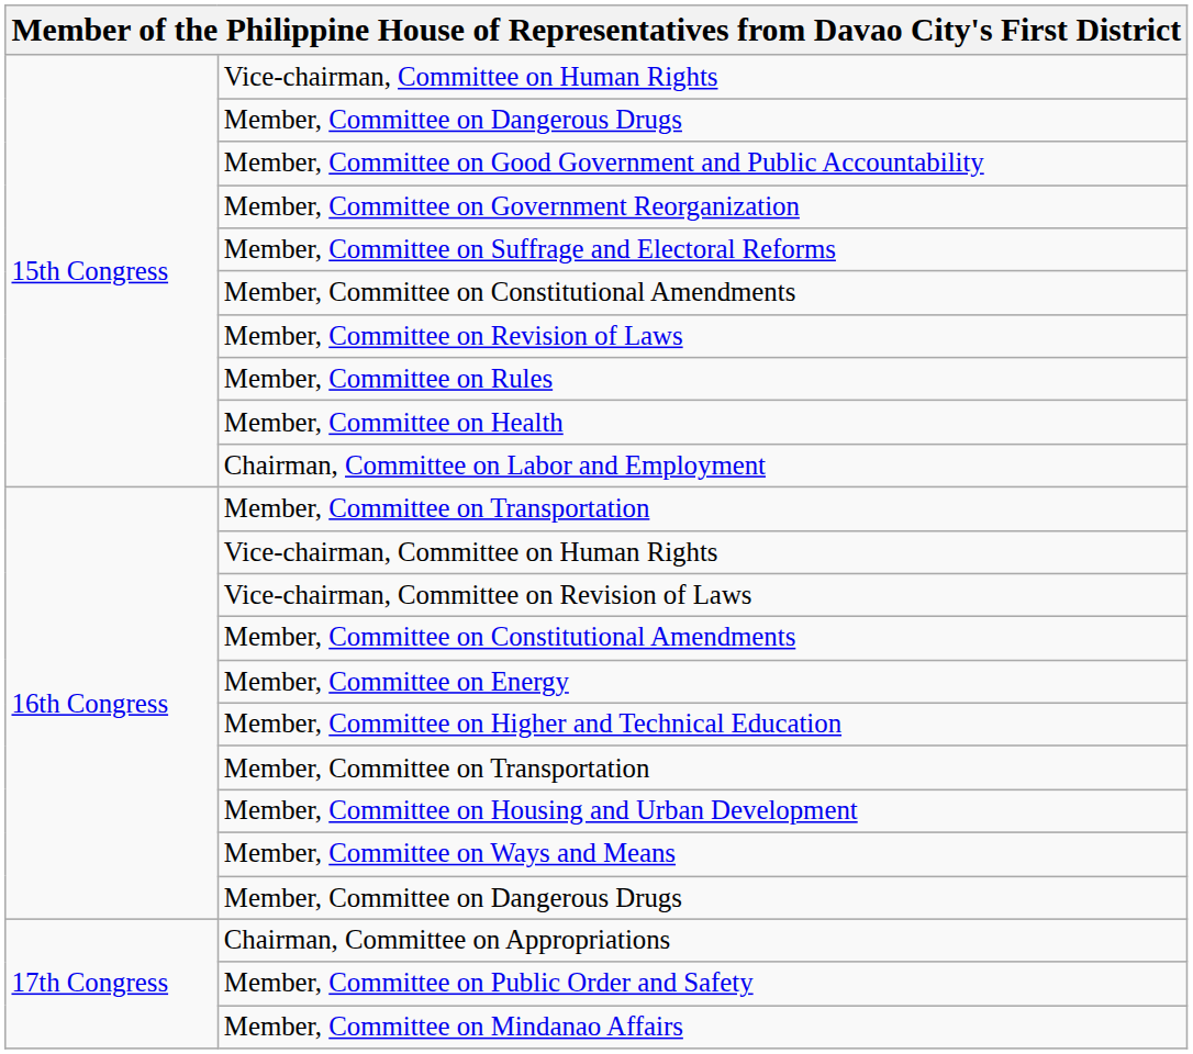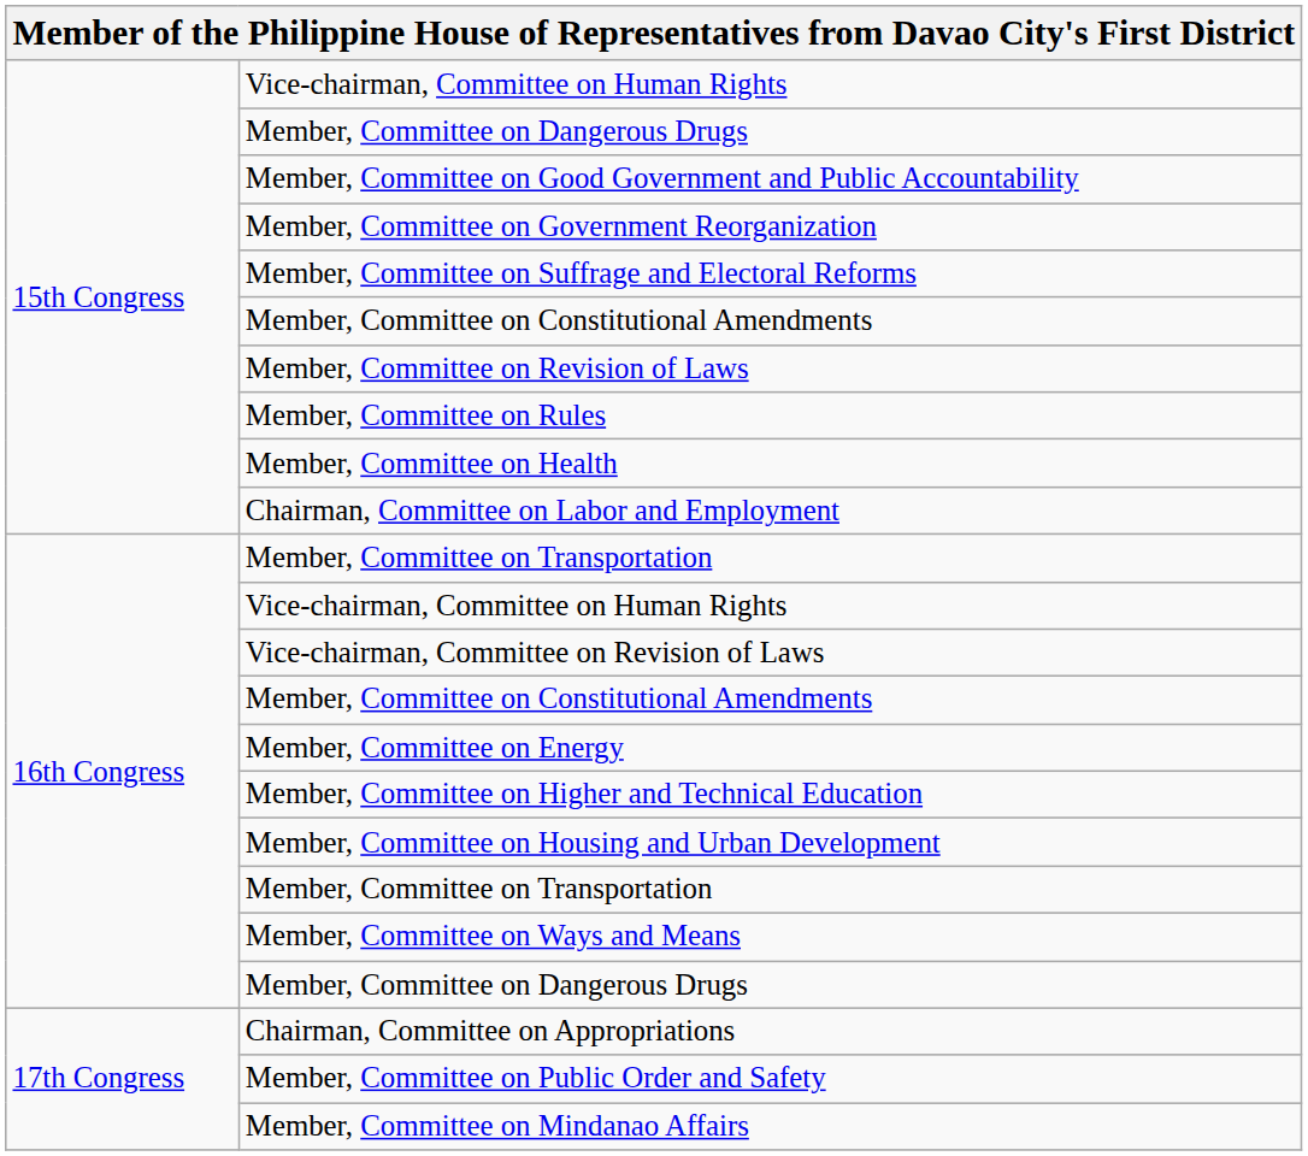row 18 | column 2: Member, Committee on Transportation -> Member, Committee on Housing and Urban Development
row 19 | column 2: Member, Committee on Housing and Urban Development -> Member, Committee on Transportation
